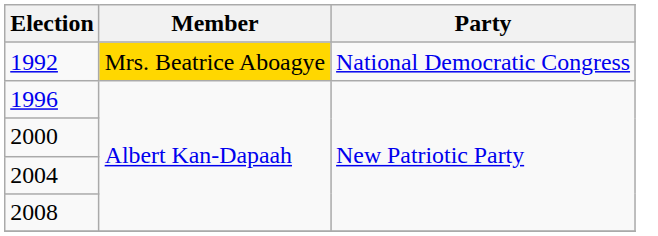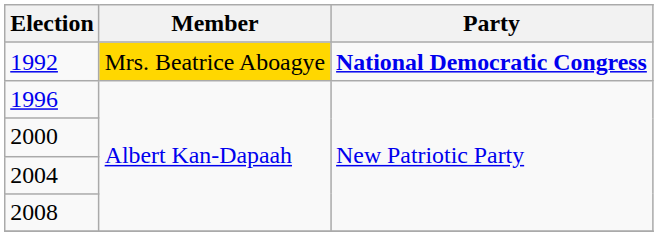1992 | Party: normal -> bold
